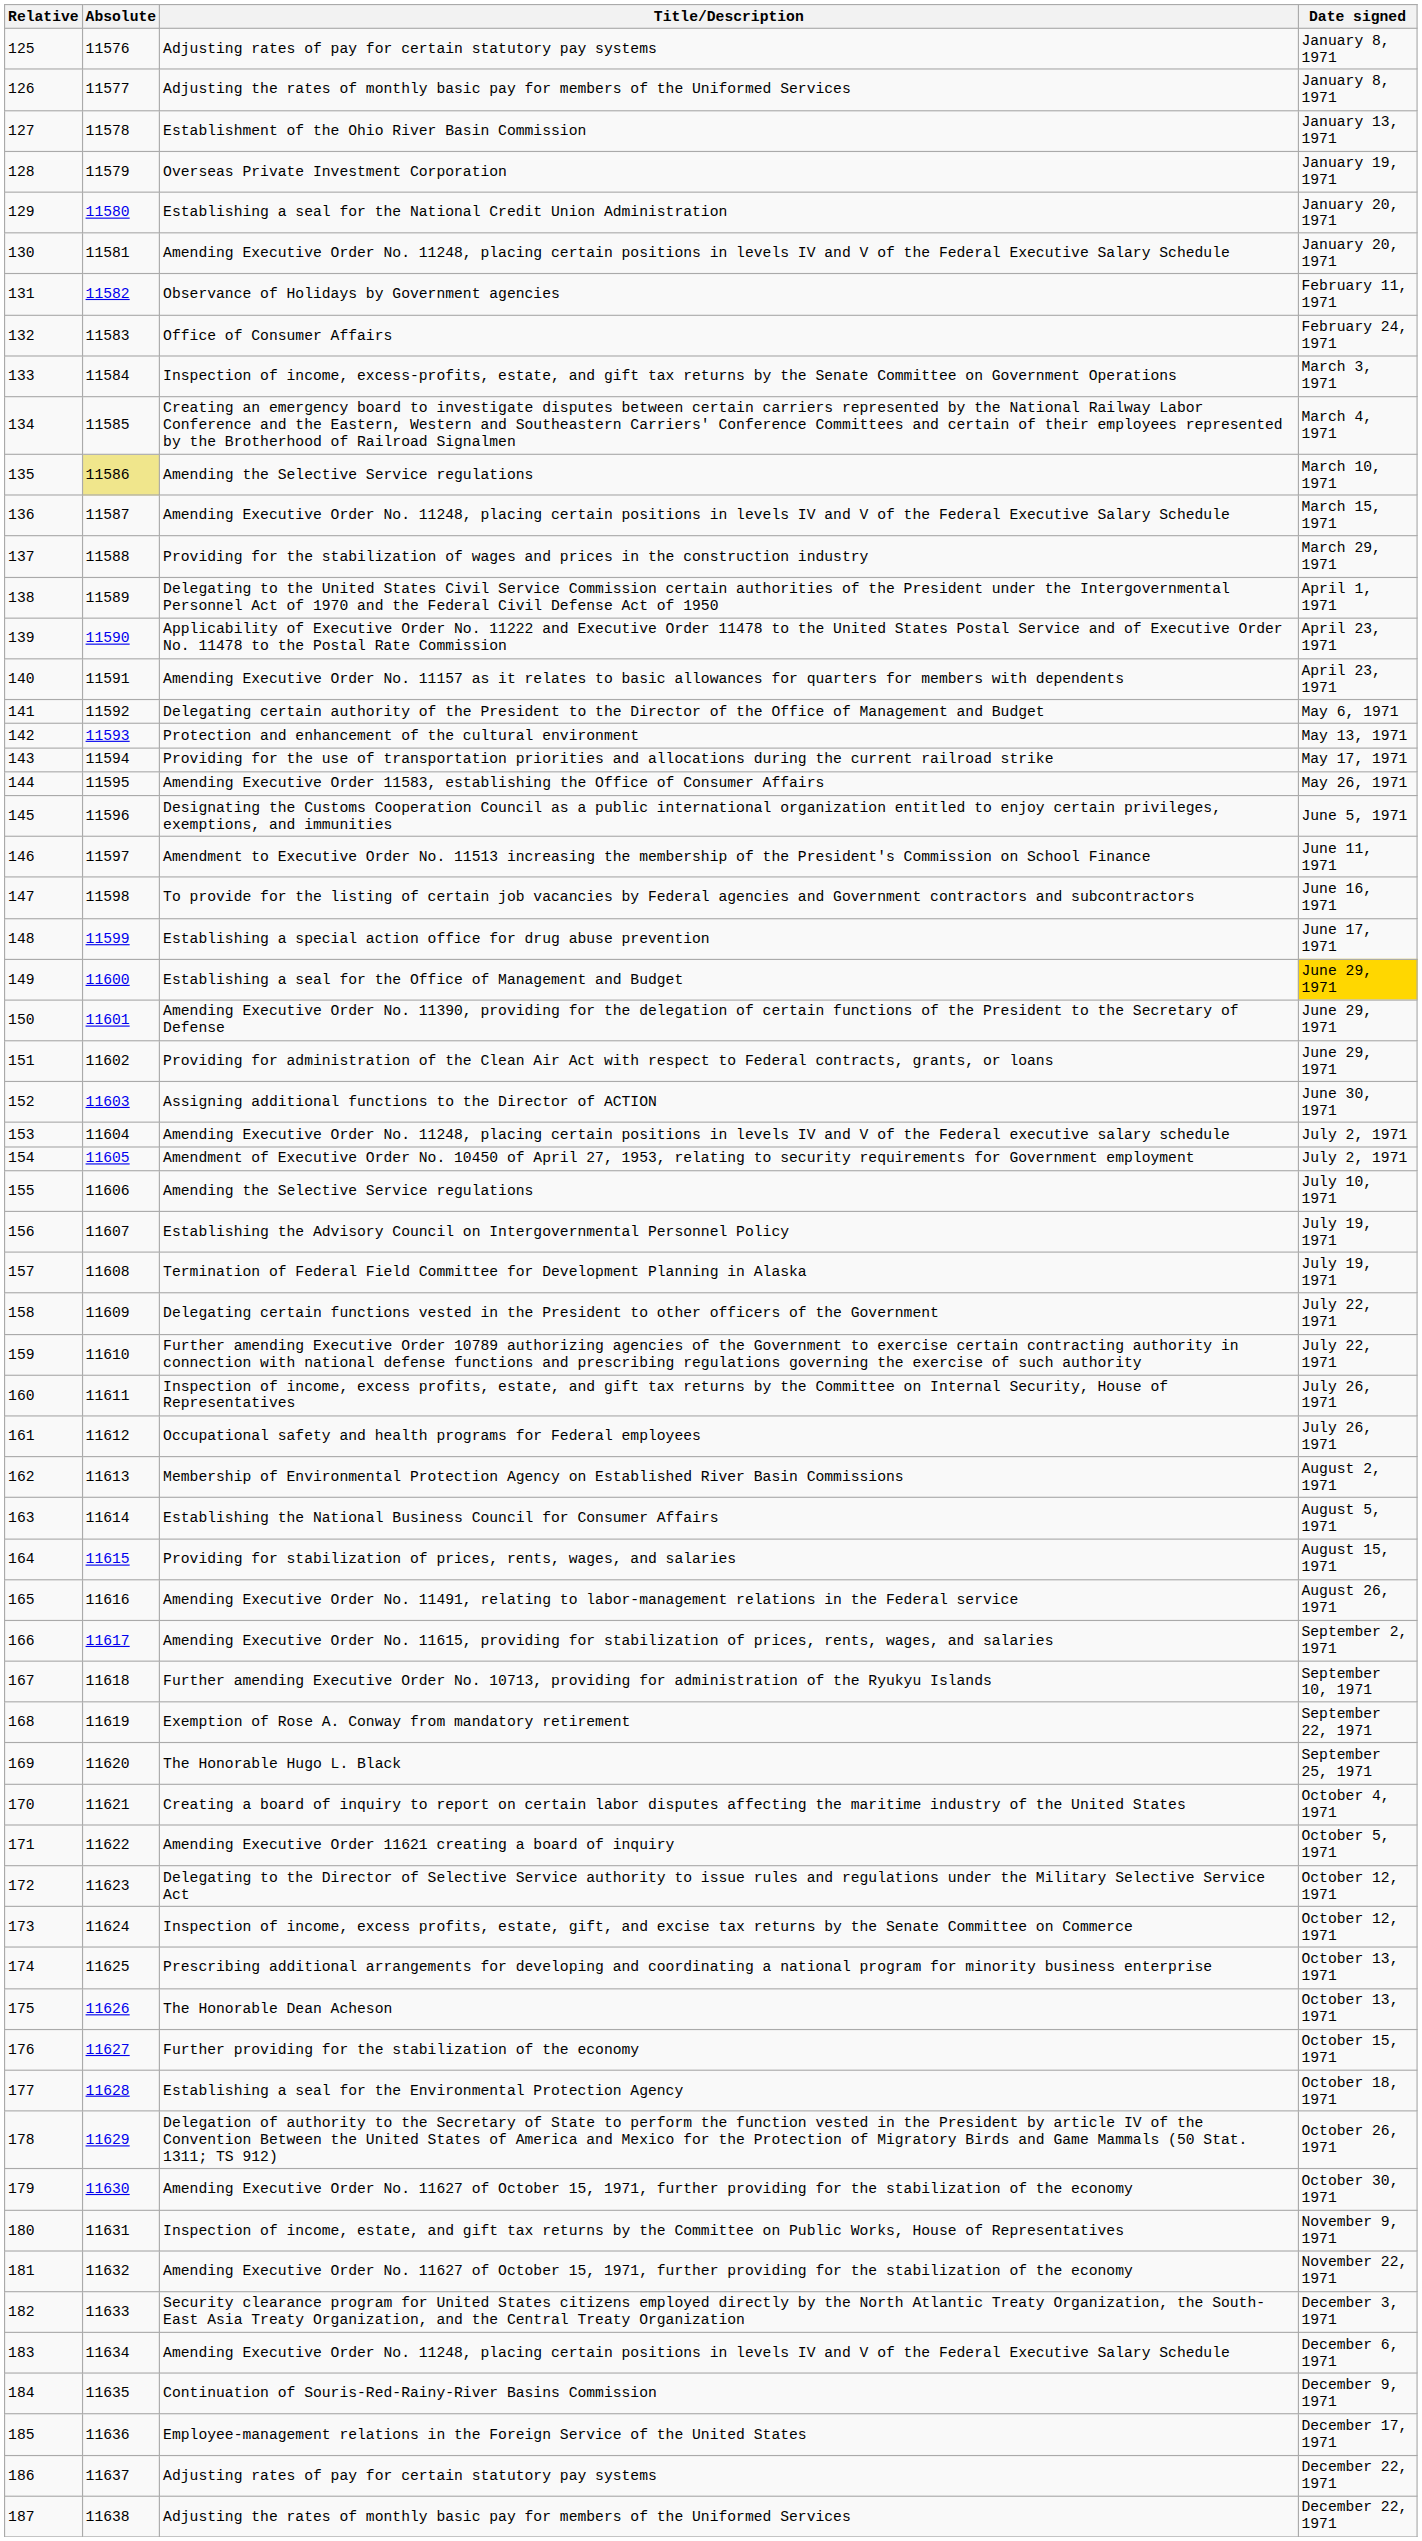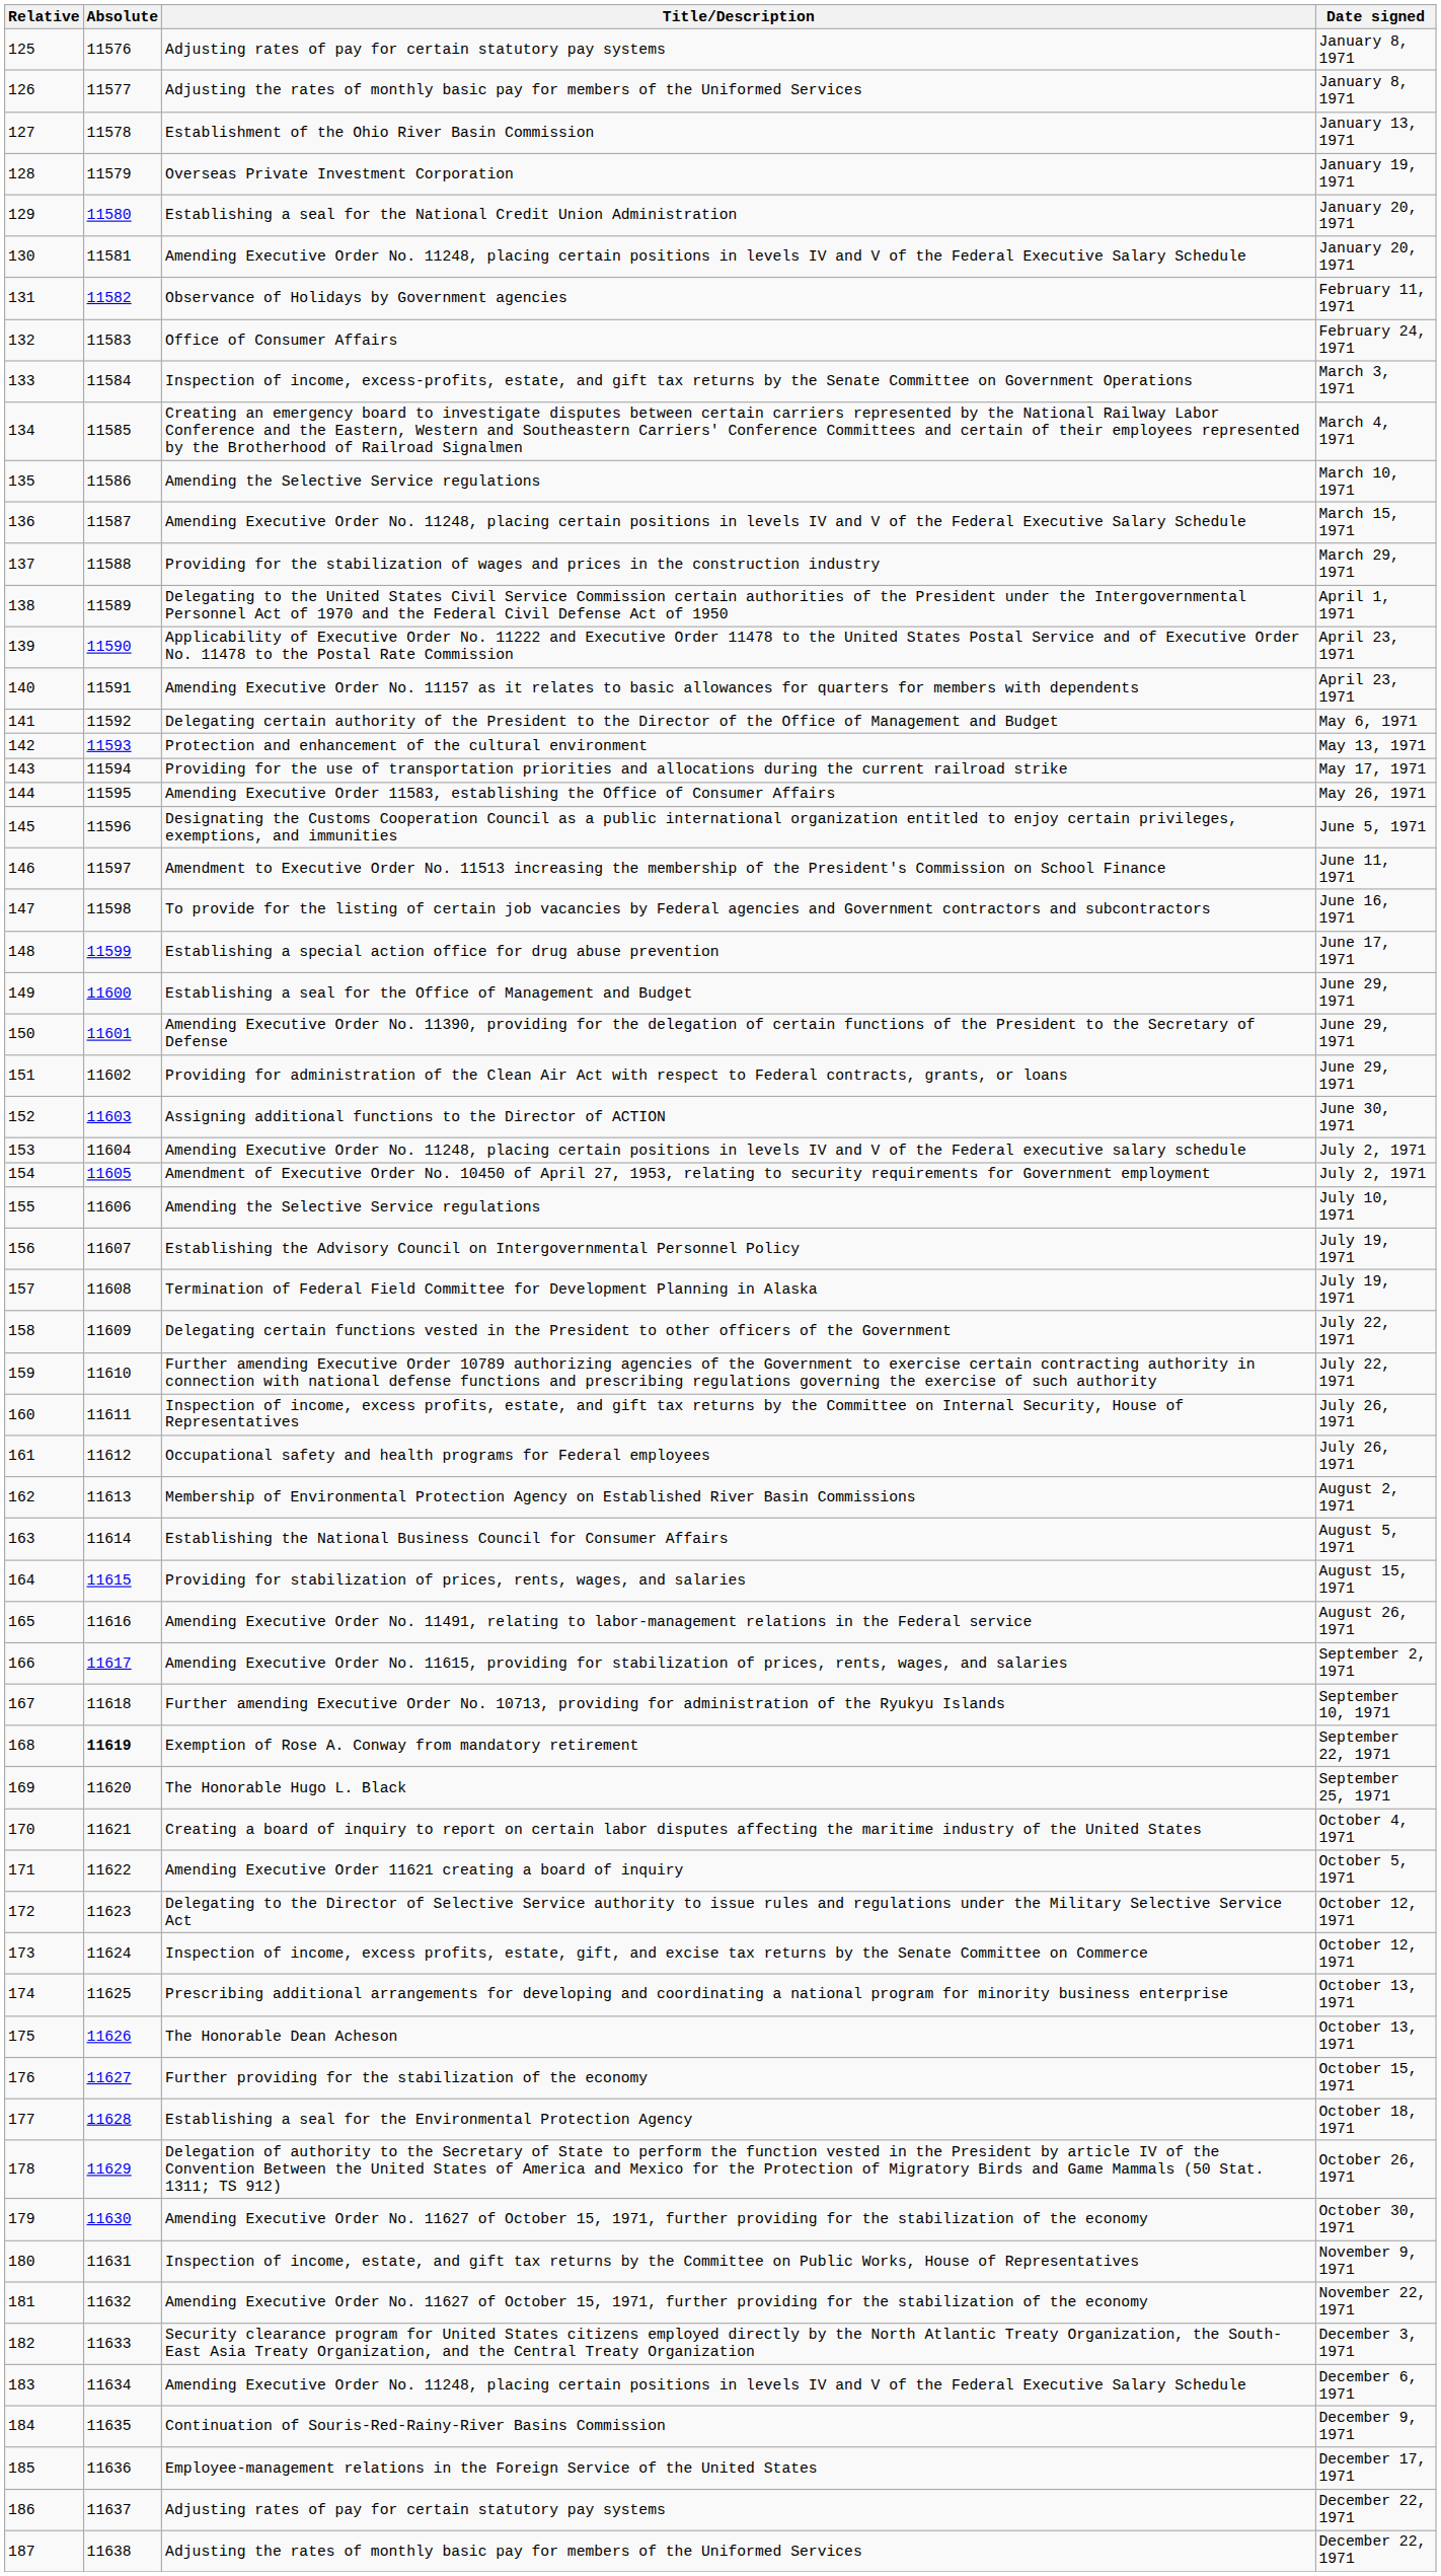135 / Amending the Selective Service regulations | Absolute: khaki background -> no background
Establishing a seal for the Office of Management and Budget | Date signed: gold background -> no background
Exemption of Rose A. Conway from mandatory retirement | Absolute: normal -> bold
